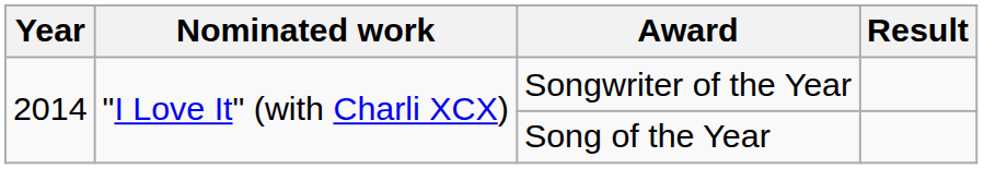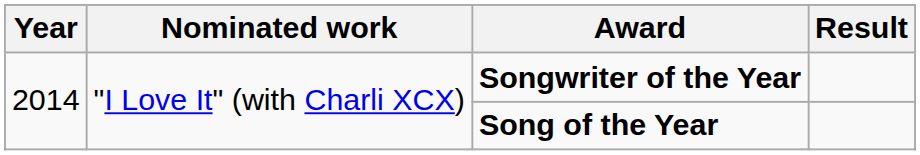Songwriter of the Year | Award: normal -> bold
Song of the Year | Award: normal -> bold
